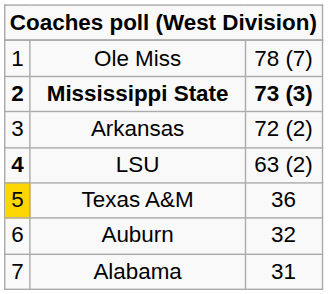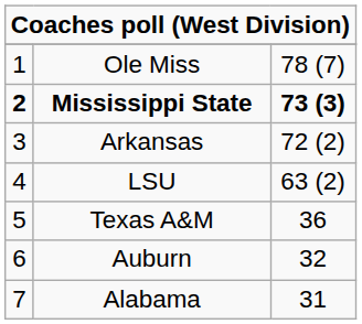LSU | column 1: bold -> normal
Texas A&M | column 1: gold background -> no background
